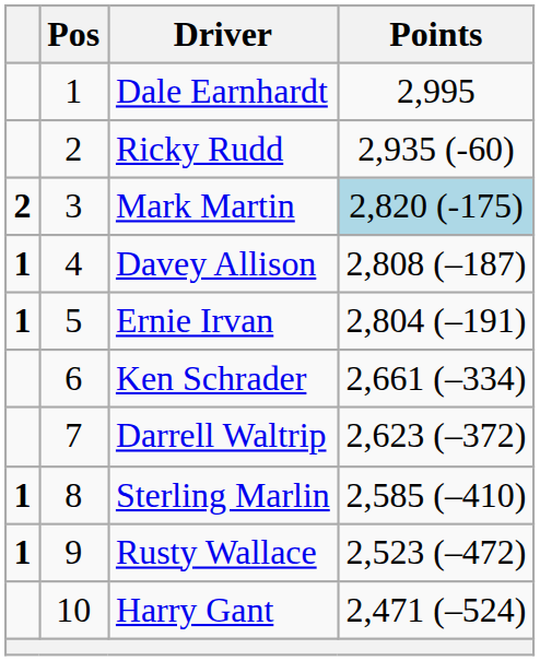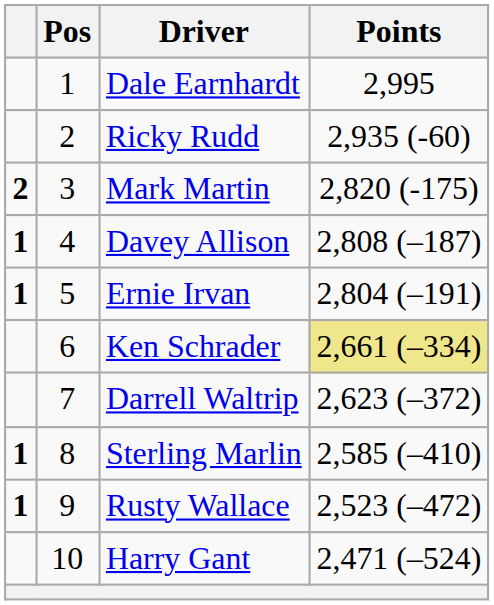Mark Martin | Points: lightblue background -> no background
Ken Schrader | Points: no background -> khaki background
